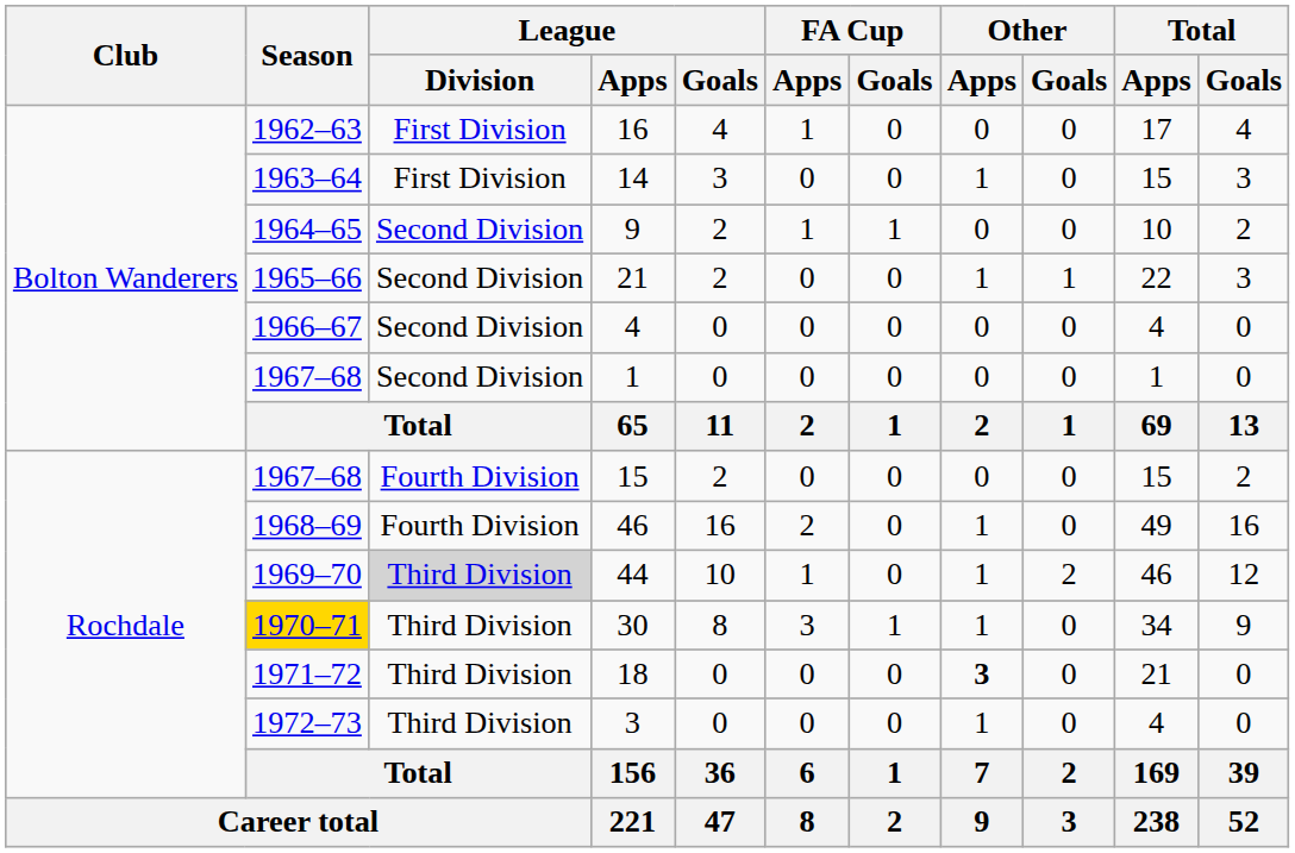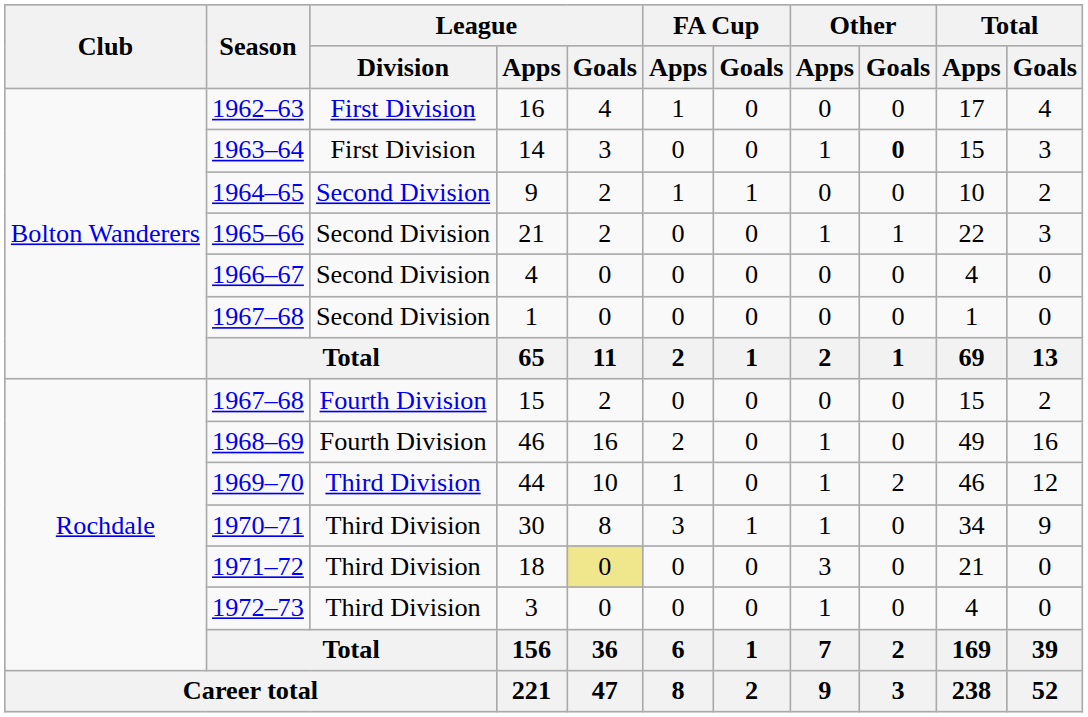14 | Other / Goals: normal -> bold
44 | League / Division: lightgrey background -> no background
30 | Season: gold background -> no background
18 | League / Goals: no background -> khaki background
18 | Other / Apps: bold -> normal
